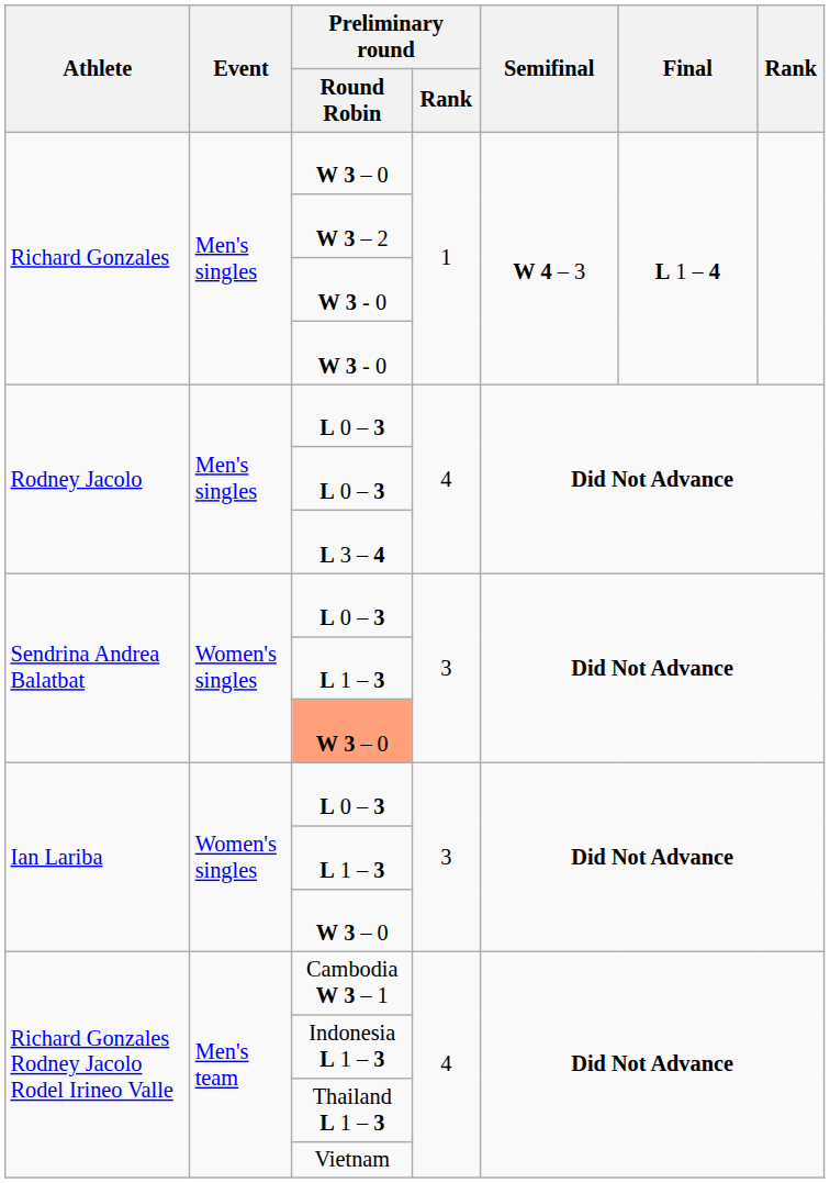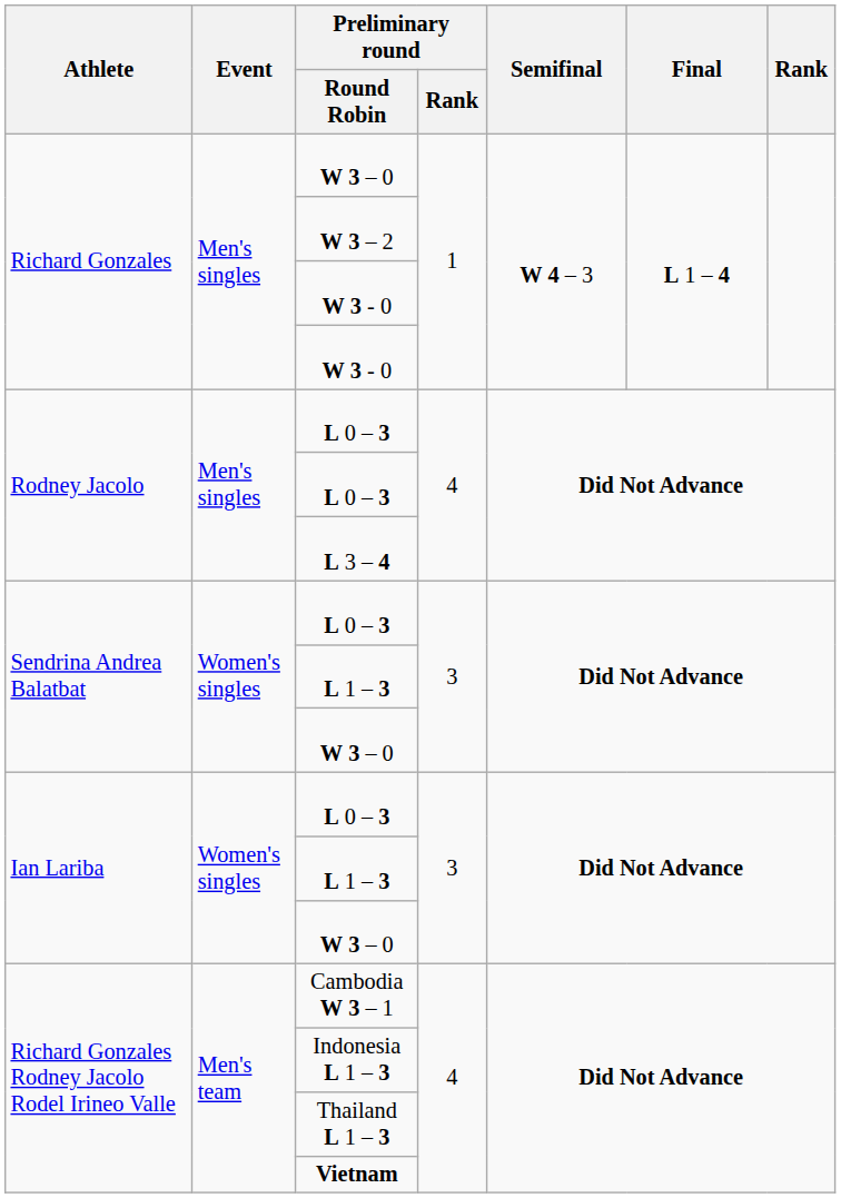Sendrina Andrea Balatbat / W 3 – 0 | Preliminary round / Round Robin: lightsalmon background -> no background
Vietnam | Preliminary round / Round Robin: normal -> bold
